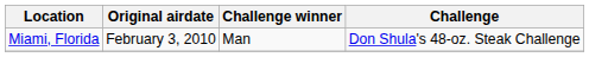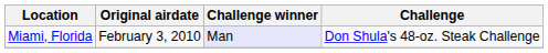Miami, Florida | Challenge winner: no background -> lavender background
